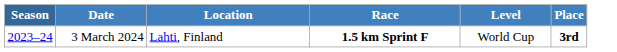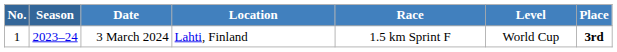+ column: No. | 1
3 March 2024 | Race: bold -> normal
